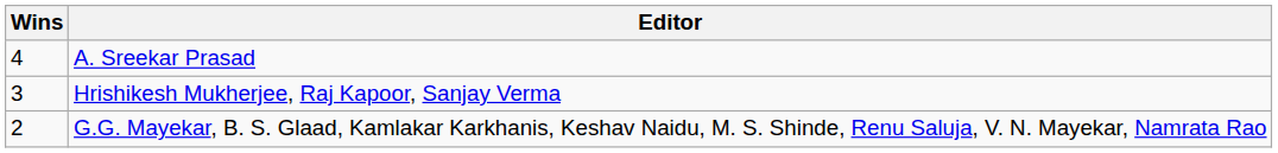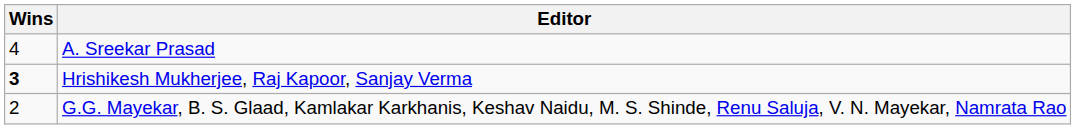Hrishikesh Mukherjee, Raj Kapoor, Sanjay Verma | Wins: normal -> bold
